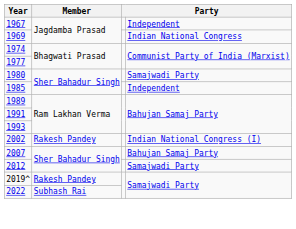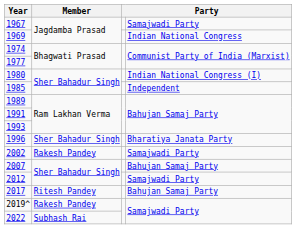1967 | column 4: Independent -> Samajwadi Party
1980 | column 4: Samajwadi Party -> Indian National Congress (I)
+ row: 1996 | Sher Bahadur Singh | Bharatiya Janata Party
2002 | column 4: Indian National Congress (I) -> Samajwadi Party
+ row: 2017 | Ritesh Pandey | Bahujan Samaj Party
